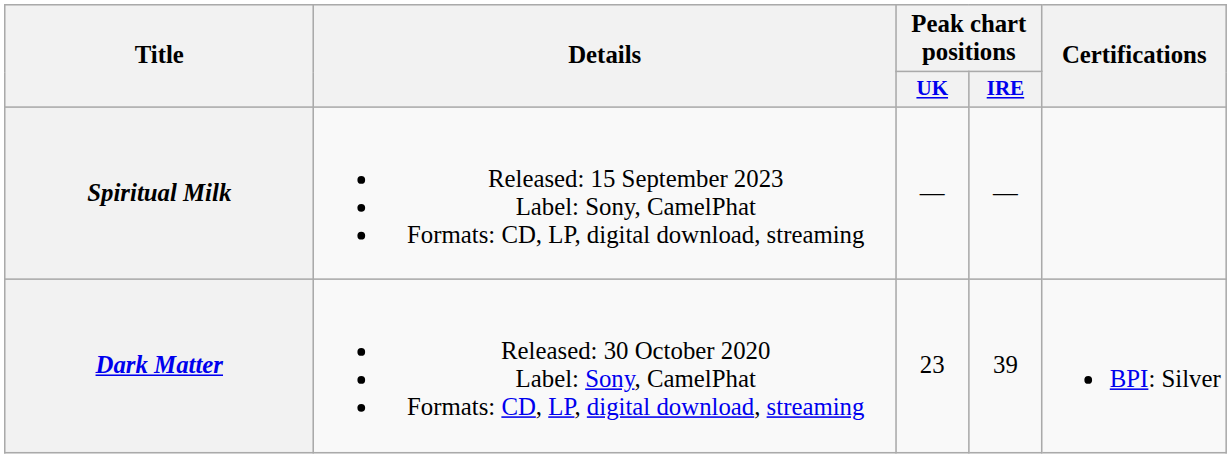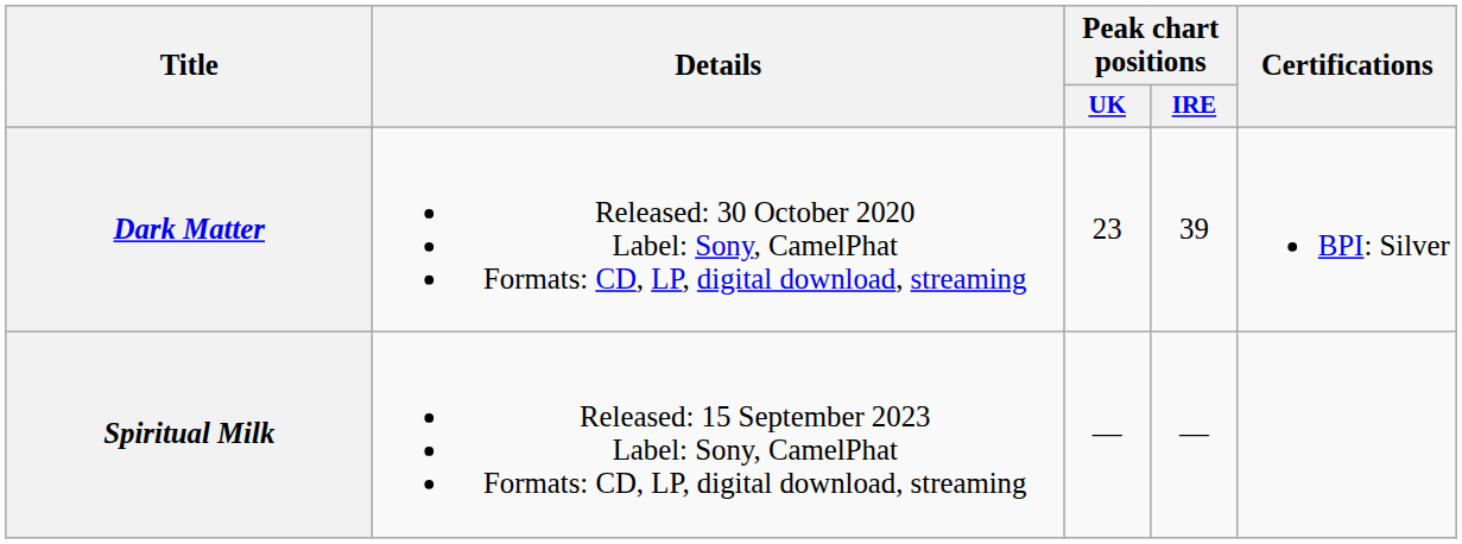rows swapped: Dark Matter <-> Spiritual Milk
